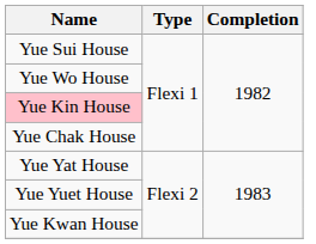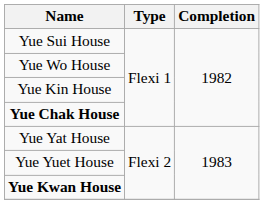Yue Kin House | Name: pink background -> no background
Yue Chak House | Name: normal -> bold
Yue Kwan House | Name: normal -> bold
